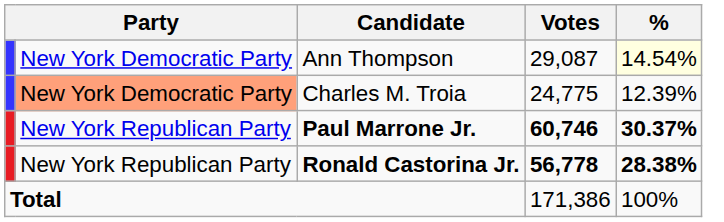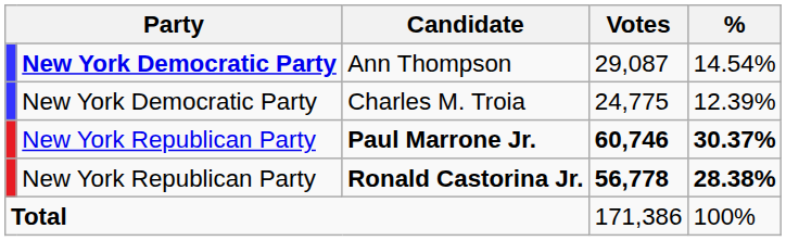Ann Thompson | column 2: normal -> bold
Ann Thompson | %: lightyellow background -> no background
Charles M. Troia | column 2: lightsalmon background -> no background
